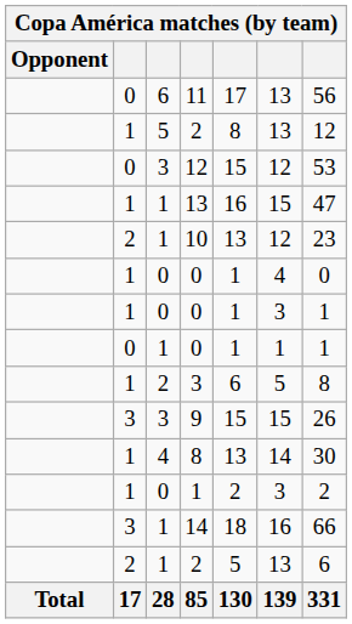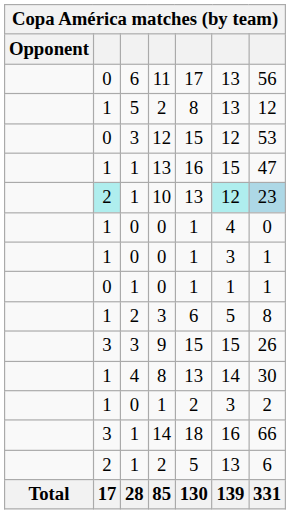10 | column 2: no background -> paleturquoise background
10 | column 6: no background -> paleturquoise background
10 | column 7: no background -> lightblue background
